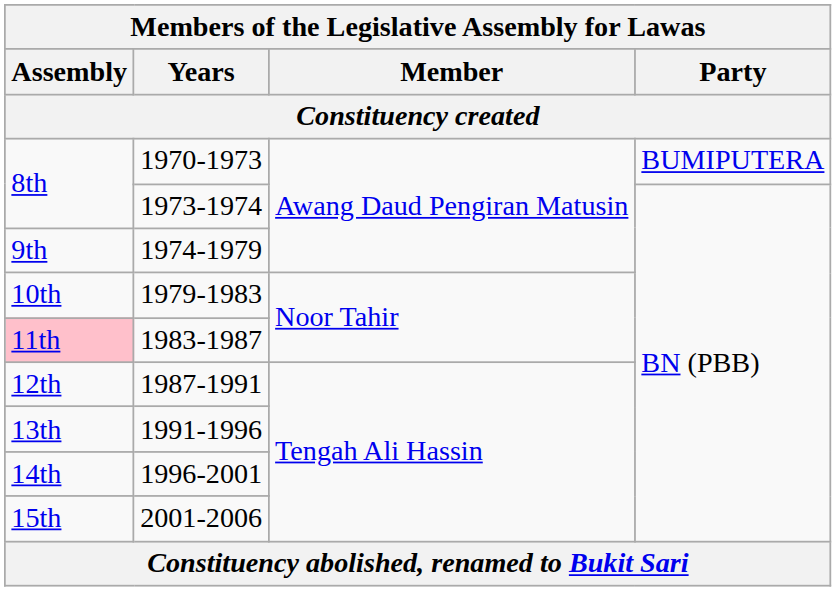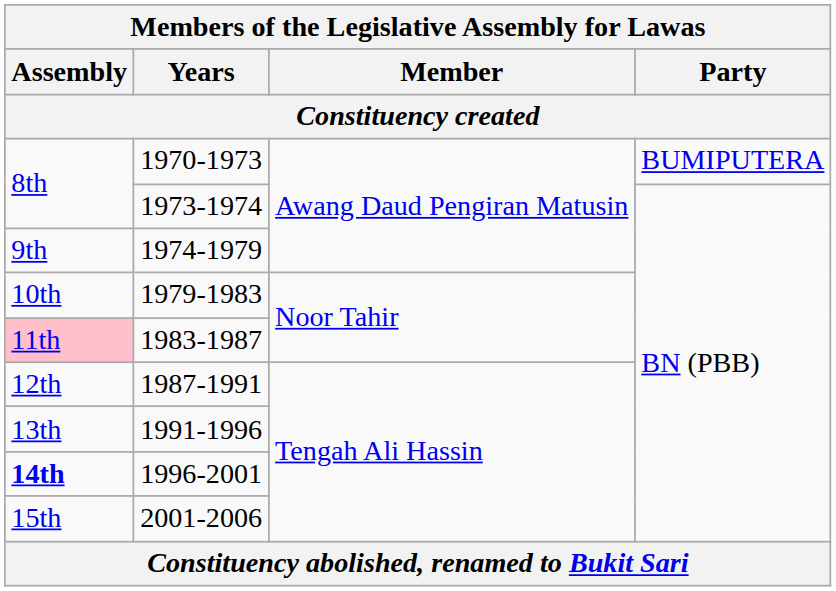1996-2001 | Assembly: normal -> bold
